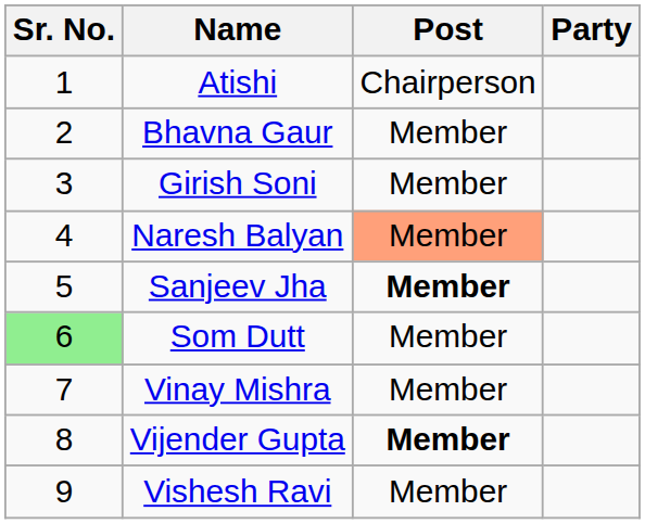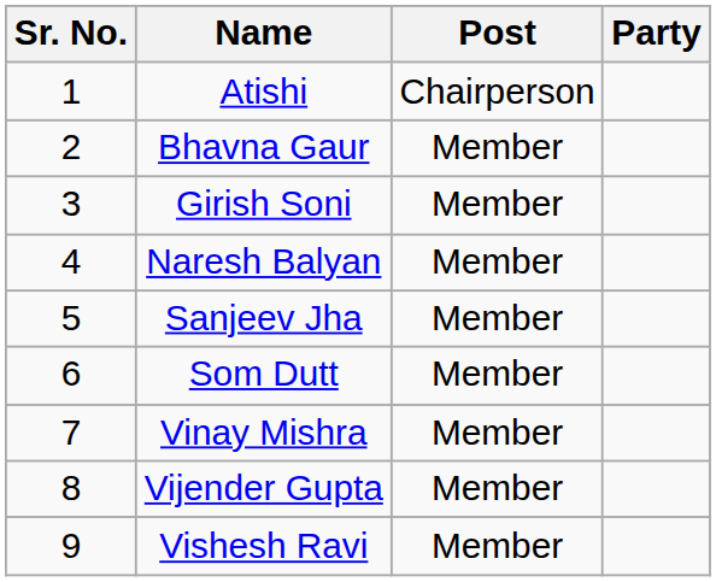Naresh Balyan | Post: lightsalmon background -> no background
Sanjeev Jha | Post: bold -> normal
Som Dutt | Sr. No.: lightgreen background -> no background
Vijender Gupta | Post: bold -> normal
